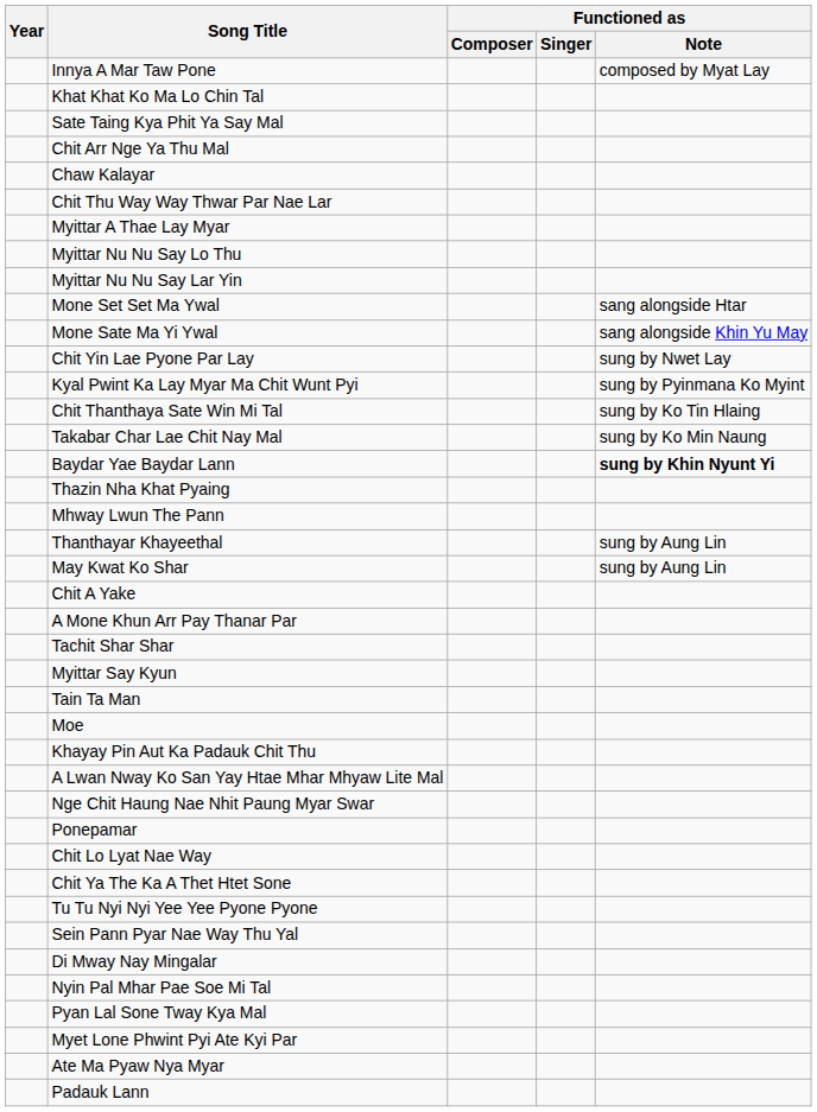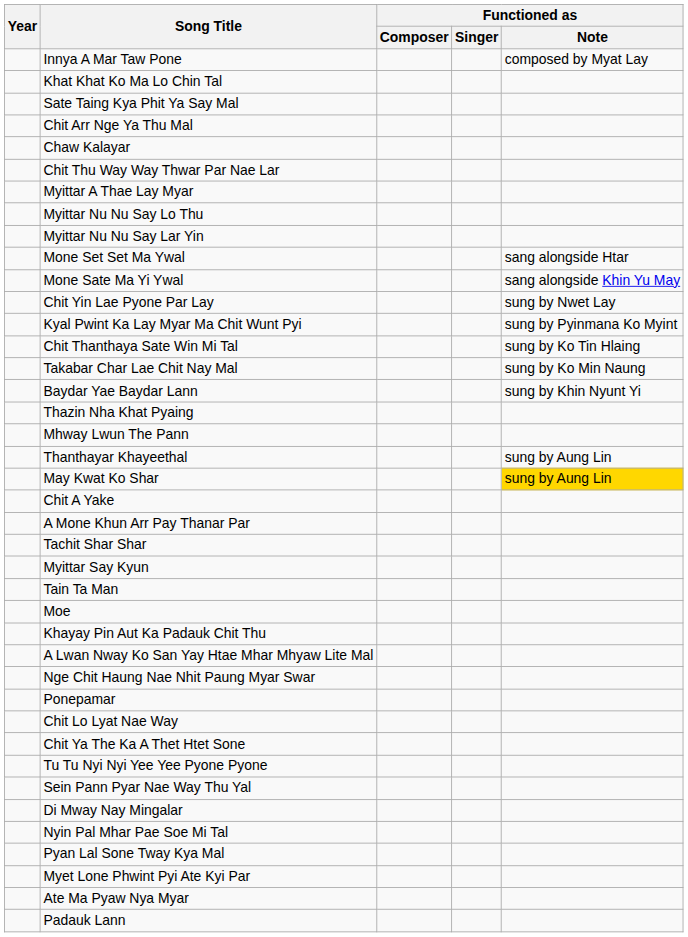Baydar Yae Baydar Lann | Functioned as / Note: bold -> normal
May Kwat Ko Shar | Functioned as / Note: no background -> gold background
